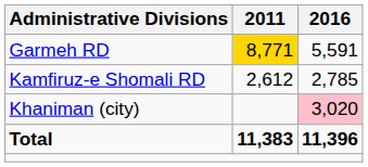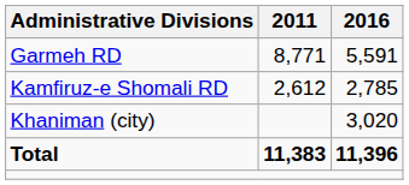Garmeh RD | 2011: gold background -> no background
Khaniman (city) | 2016: pink background -> no background
